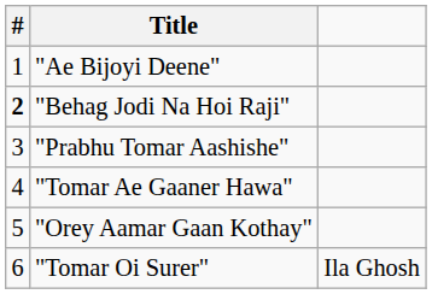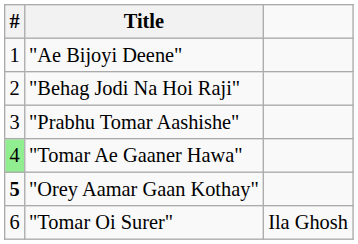"Behag Jodi Na Hoi Raji" | #: bold -> normal
"Tomar Ae Gaaner Hawa" | #: no background -> lightgreen background
"Orey Aamar Gaan Kothay" | #: normal -> bold
